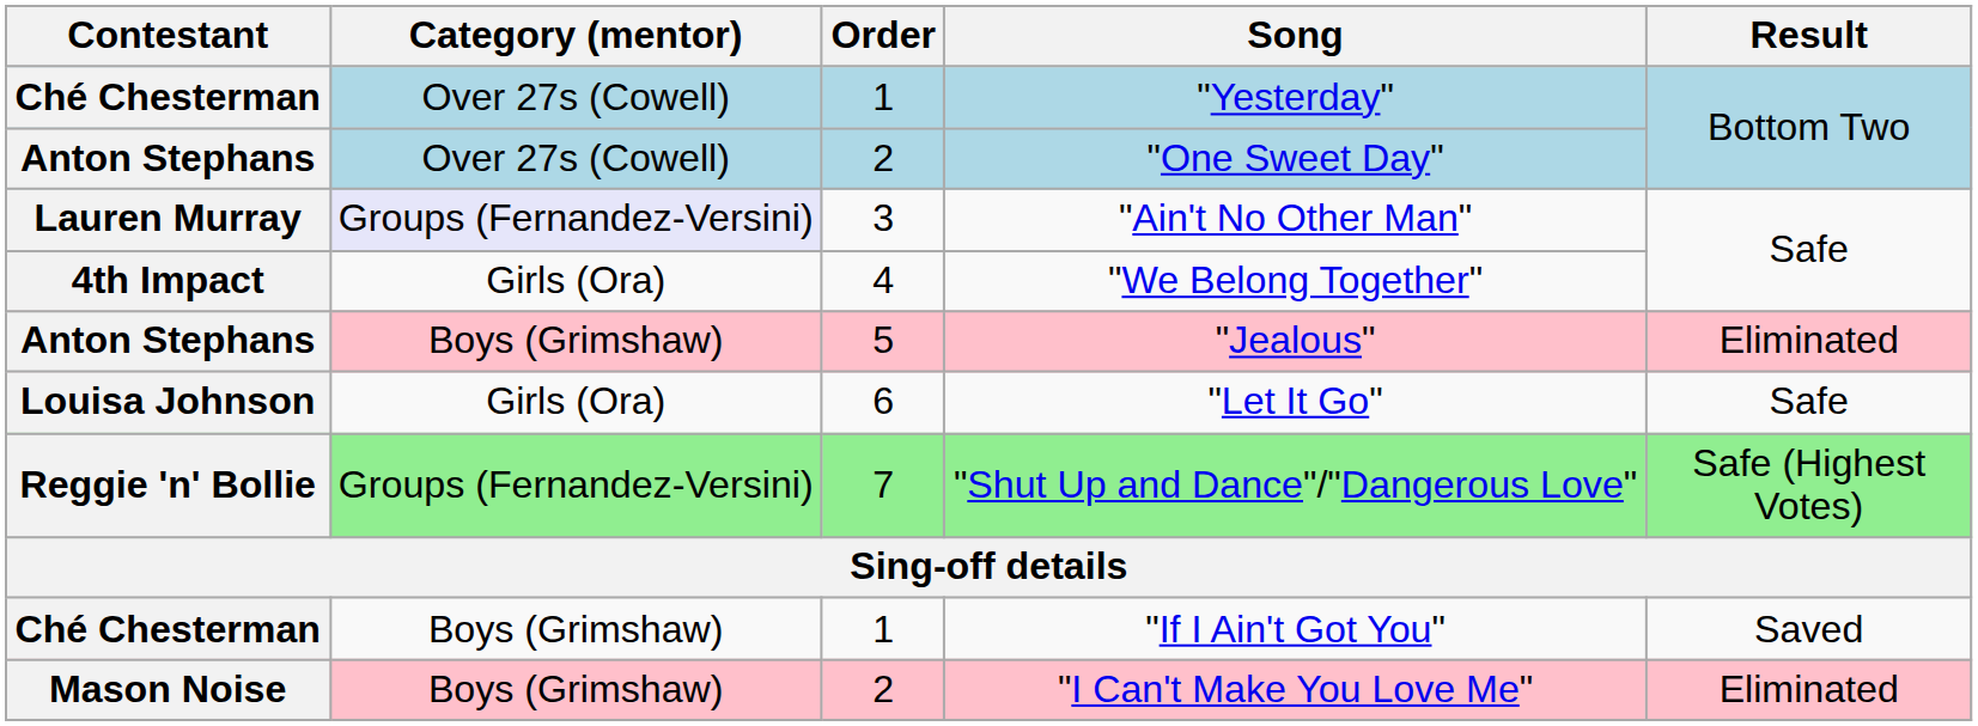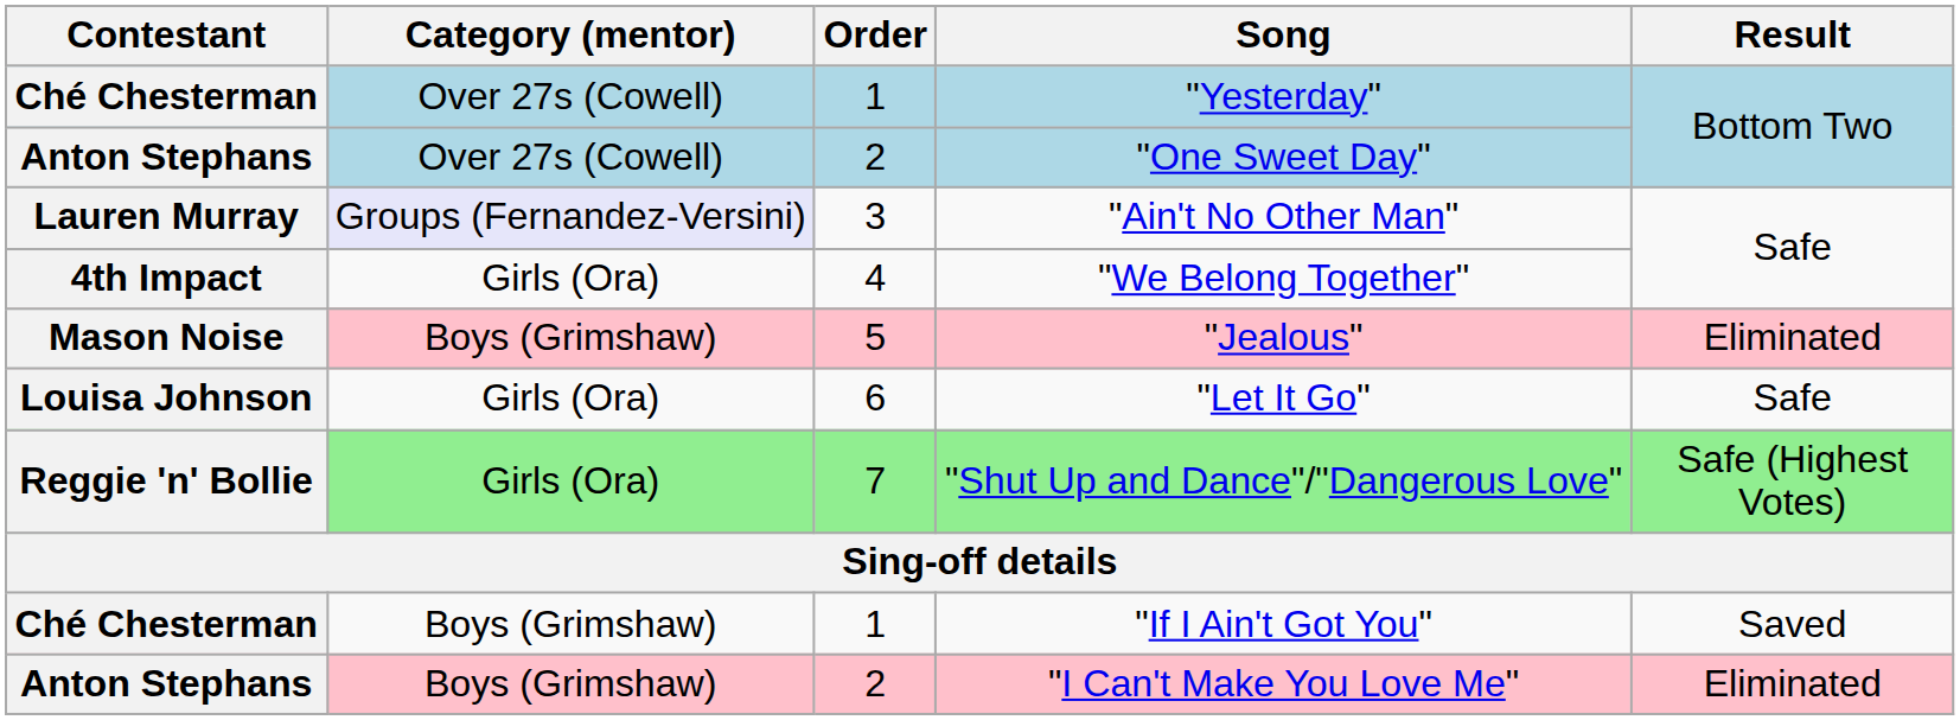"Jealous" | Contestant: Anton Stephans -> Mason Noise
"Shut Up and Dance"/"Dangerous Love" | Category (mentor): Groups (Fernandez-Versini) -> Girls (Ora)
"I Can't Make You Love Me" | Contestant: Mason Noise -> Anton Stephans
